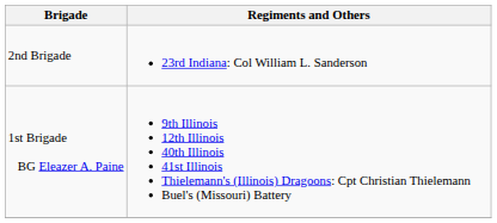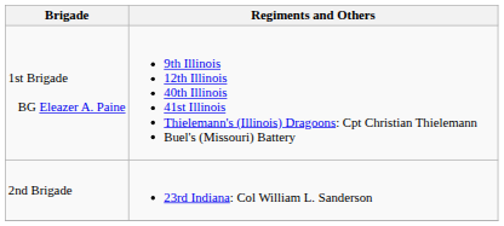rows swapped: 1st Brigade BG Eleazer A. Paine <-> 2nd Brigade
